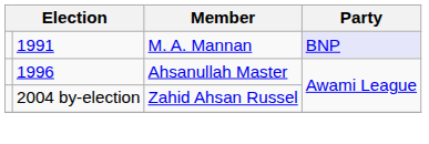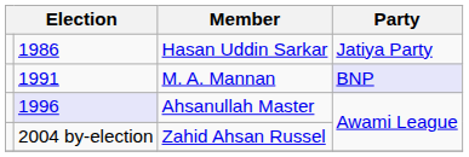+ row: 1986 | Hasan Uddin Sarkar | Jatiya Party
Ahsanullah Master | column 2: no background -> lavender background
